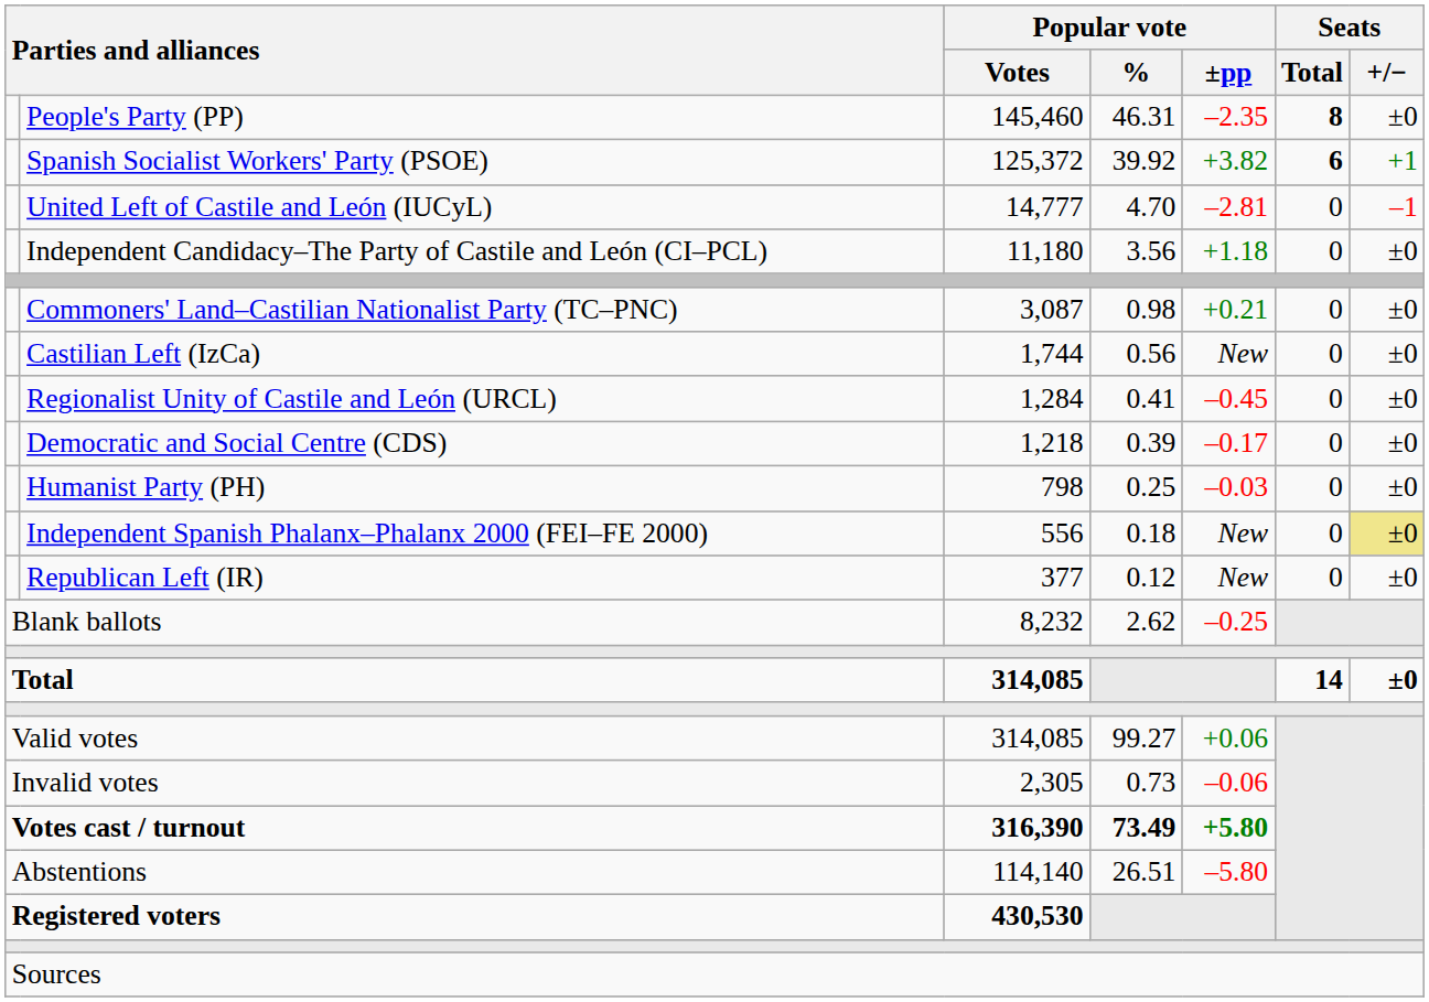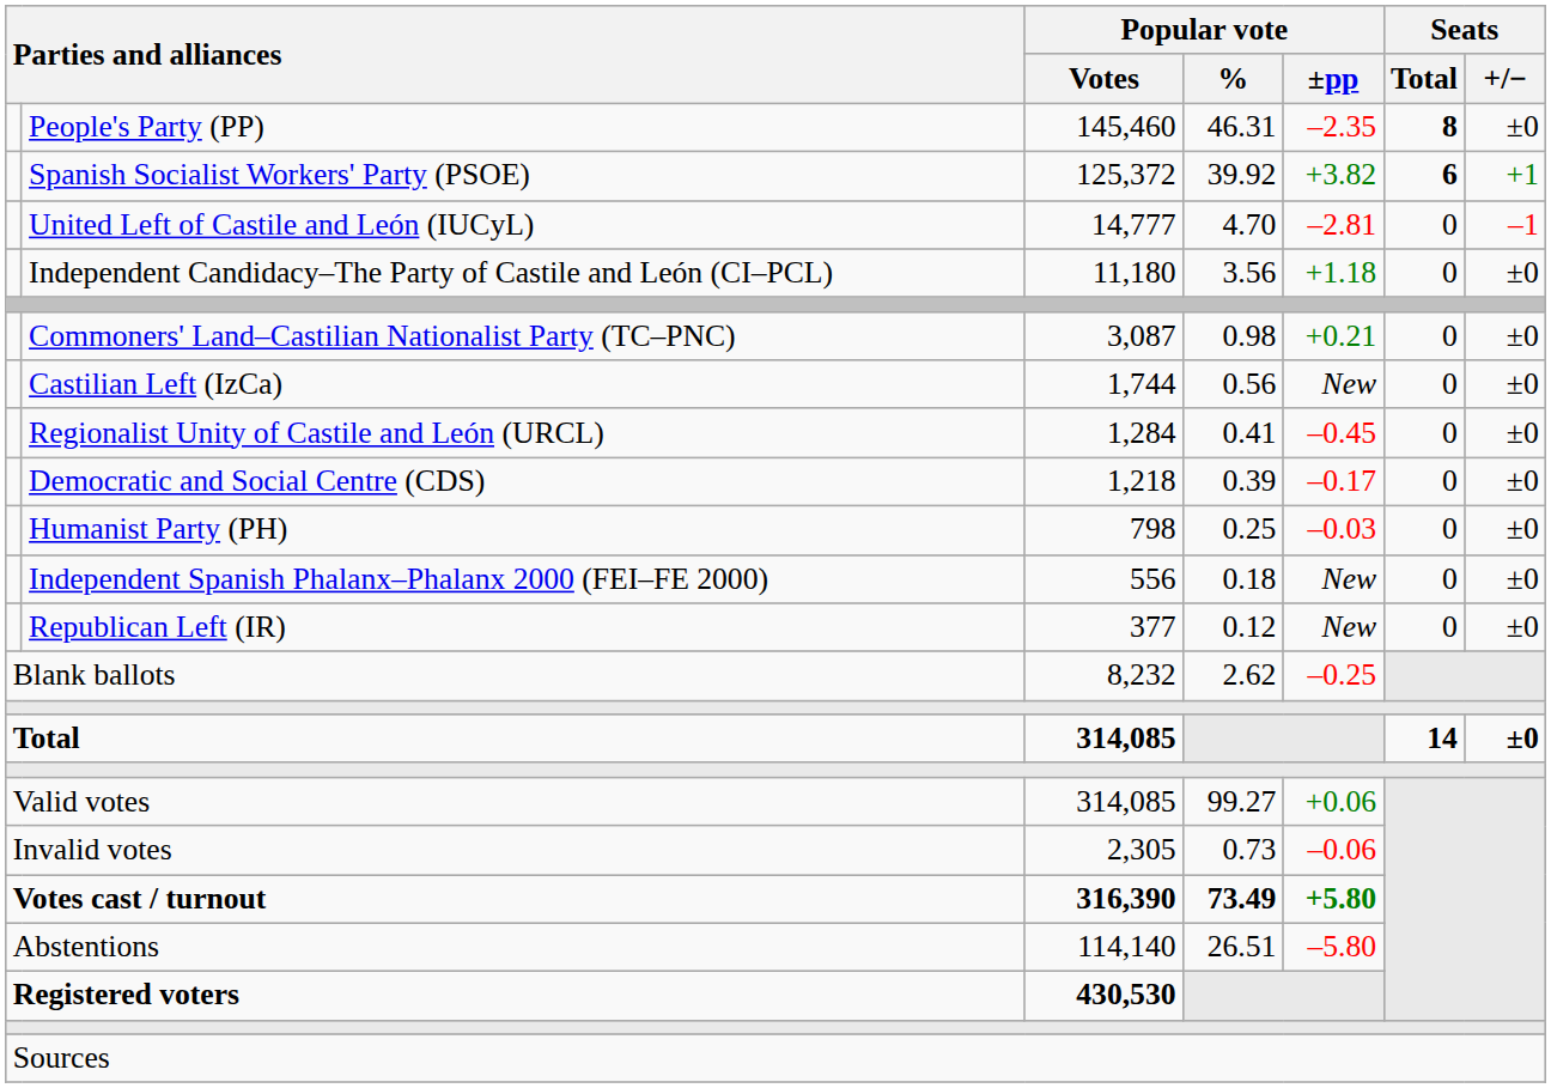Independent Spanish Phalanx–Phalanx 2000 (FEI–FE 2000) | Seats / +/−: khaki background -> no background
